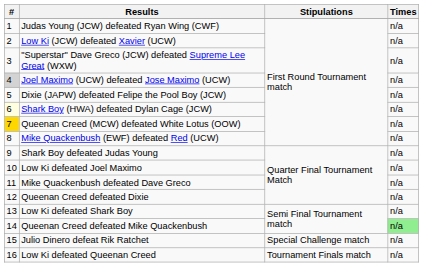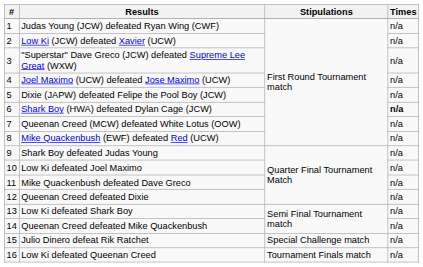Joel Maximo (UCW) defeated Jose Maximo (UCW) | #: lightgrey background -> no background
Shark Boy (HWA) defeated Dylan Cage (JCW) | #: lightyellow background -> no background
Shark Boy (HWA) defeated Dylan Cage (JCW) | Times: normal -> bold
Queenan Creed (MCW) defeated White Lotus (OOW) | #: gold background -> no background
Queenan Creed defeated Mike Quackenbush | Times: lightgreen background -> no background
